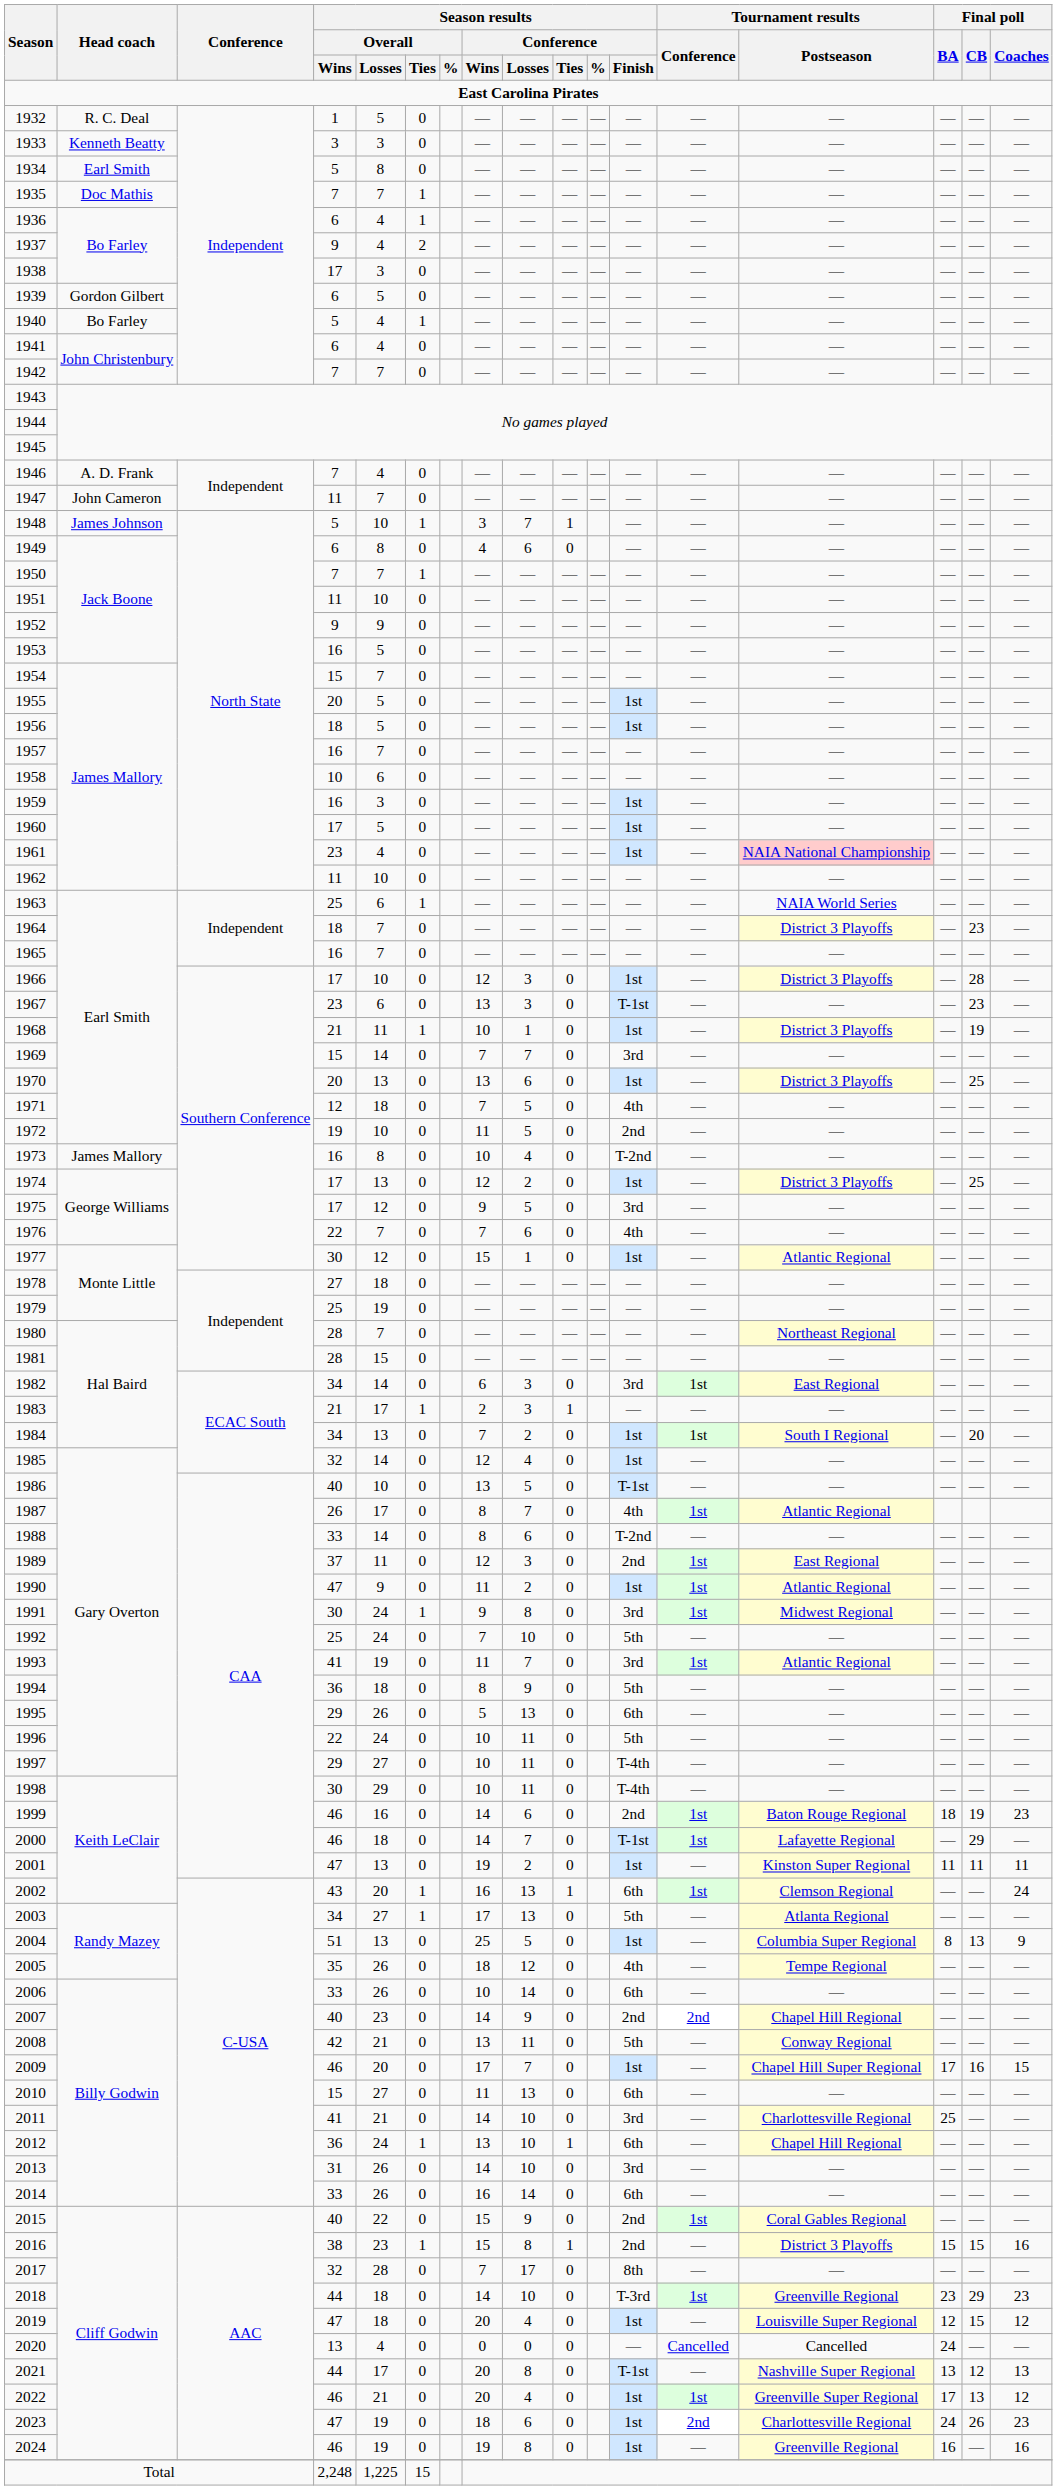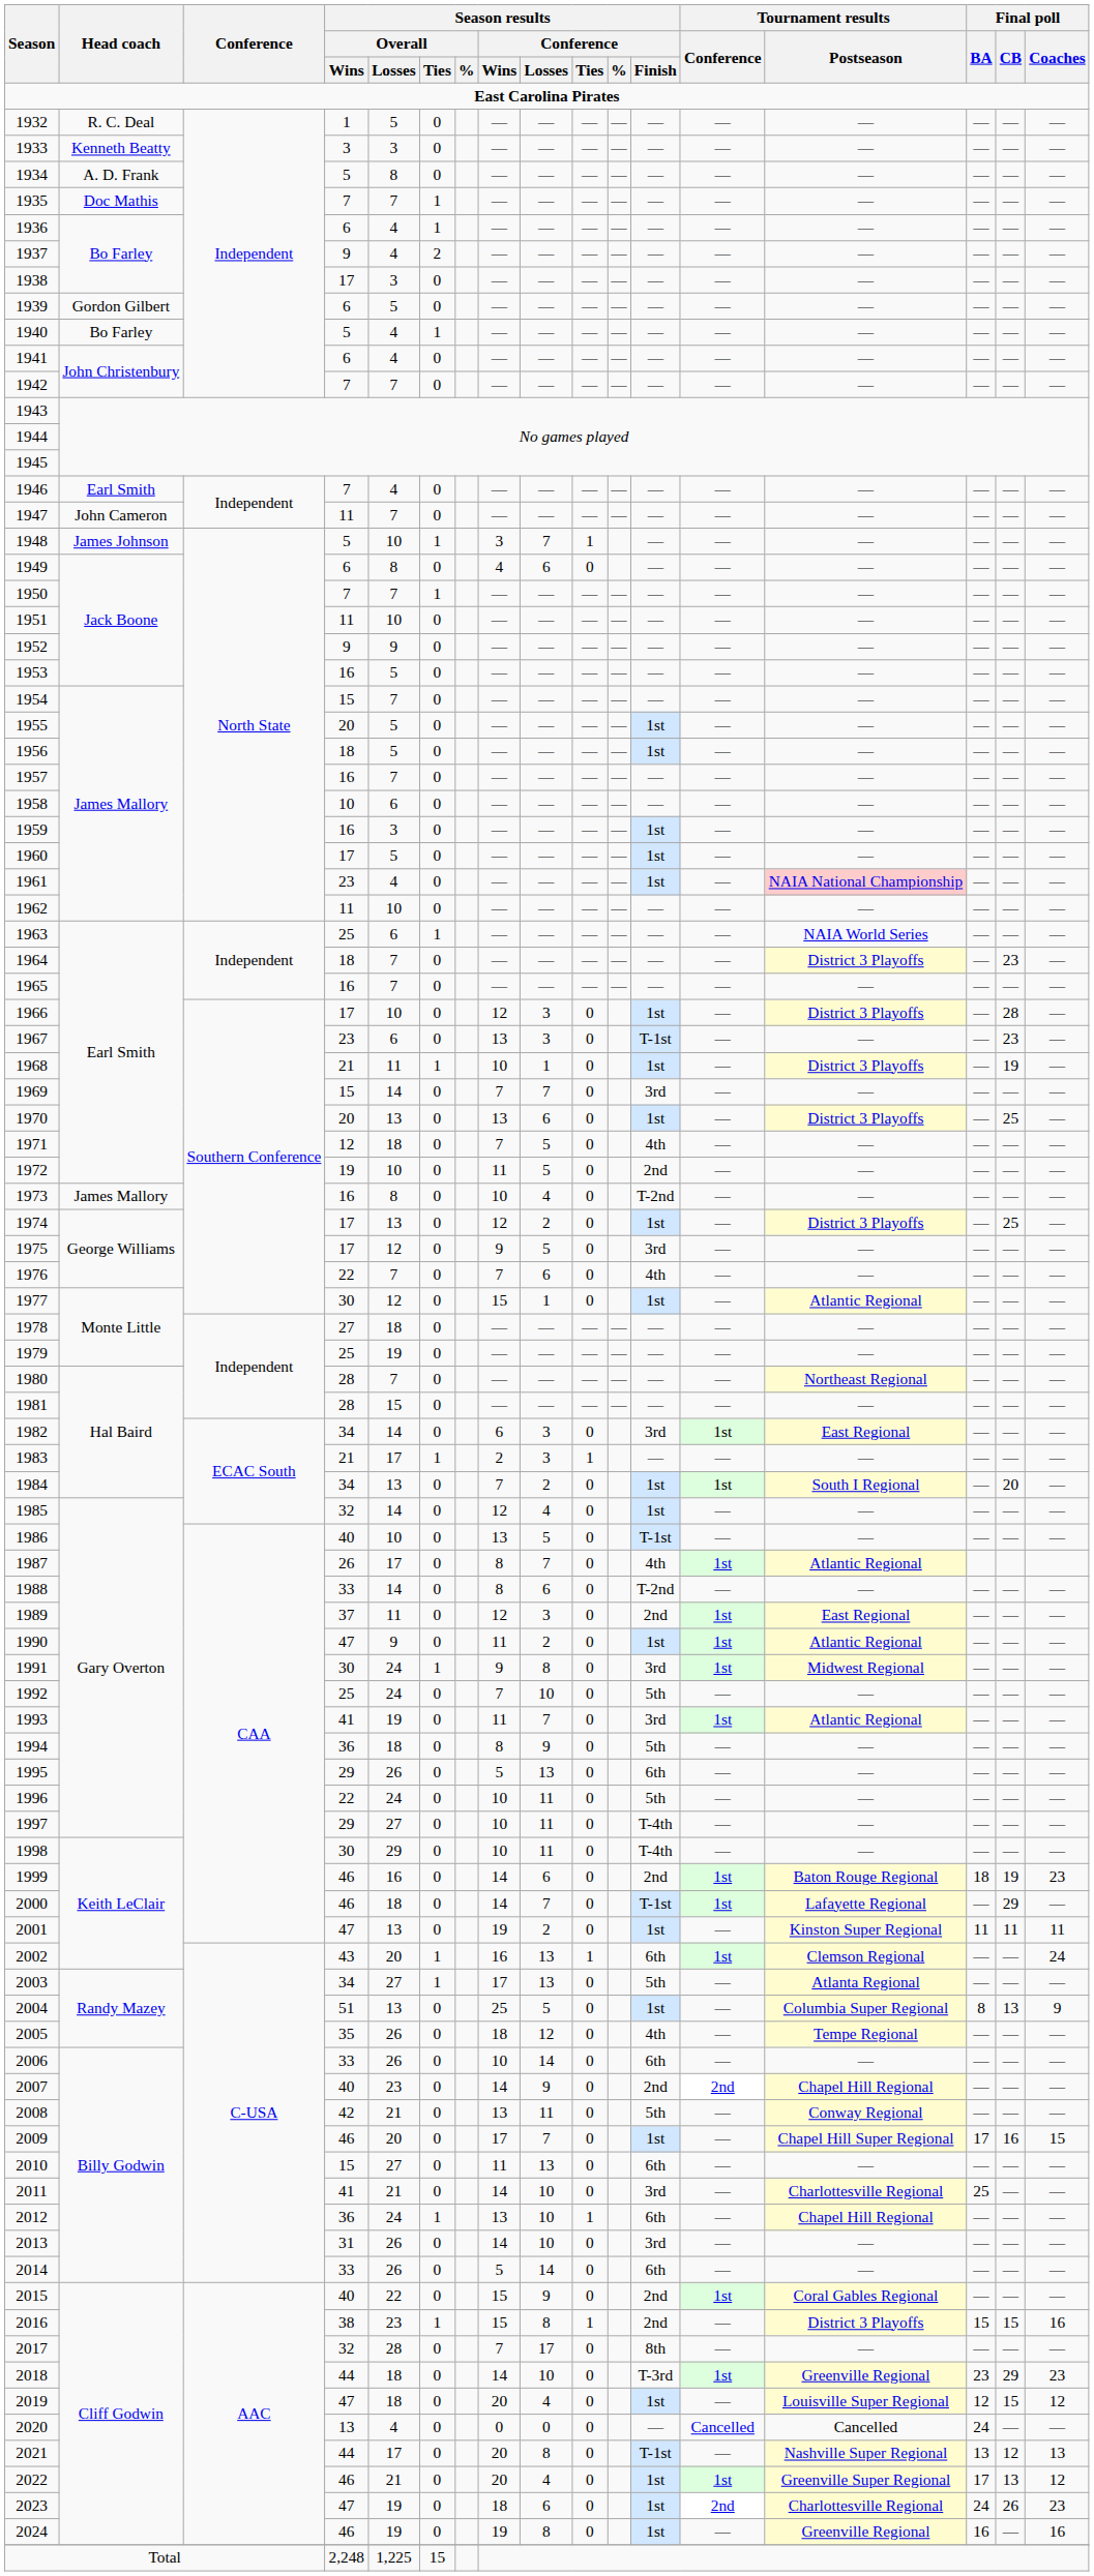1934 | Head coach: Earl Smith -> A. D. Frank
1946 | Head coach: A. D. Frank -> Earl Smith
2014 | Season results / Conference / Wins: 16 -> 5
